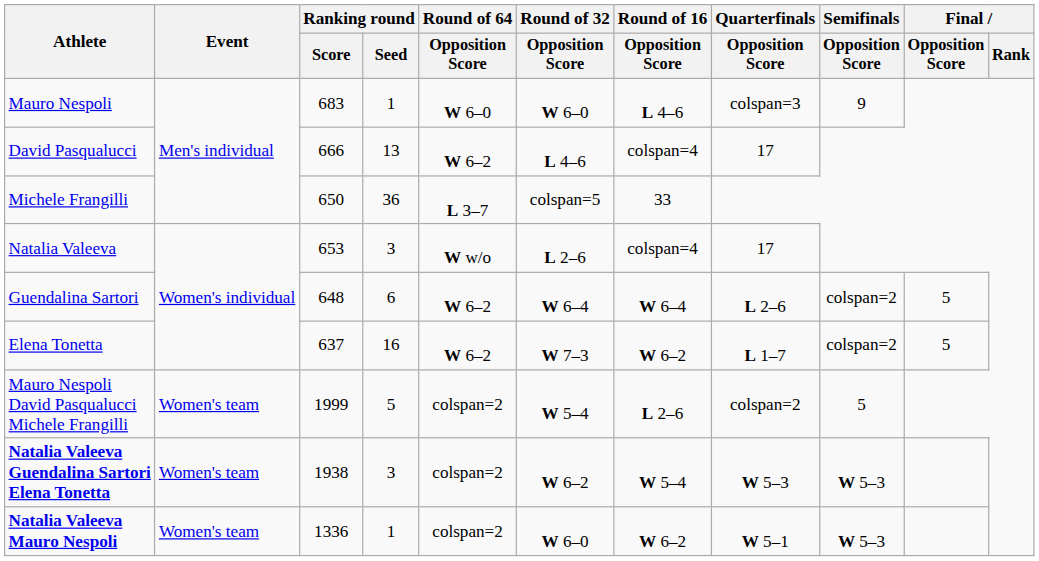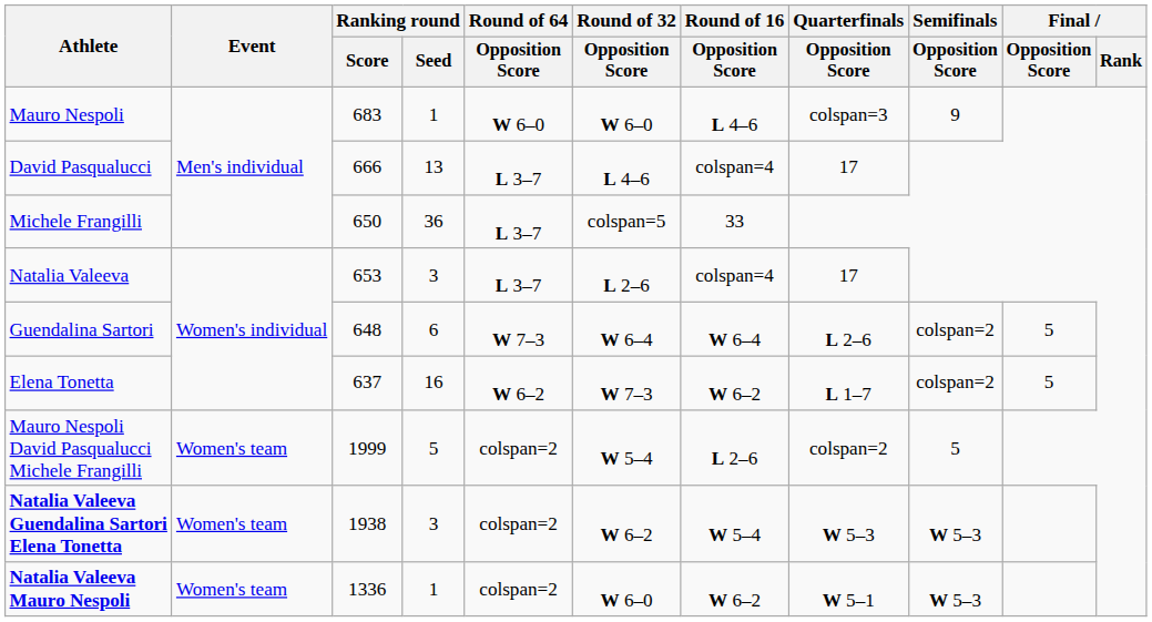David Pasqualucci | Round of 64 / Opposition Score: W 6–2 -> L 3–7
Natalia Valeeva | Round of 64 / Opposition Score: W w/o -> L 3–7
Guendalina Sartori | Round of 64 / Opposition Score: W 6–2 -> W 7–3
